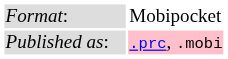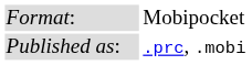Published as: | column 2: pink background -> no background
